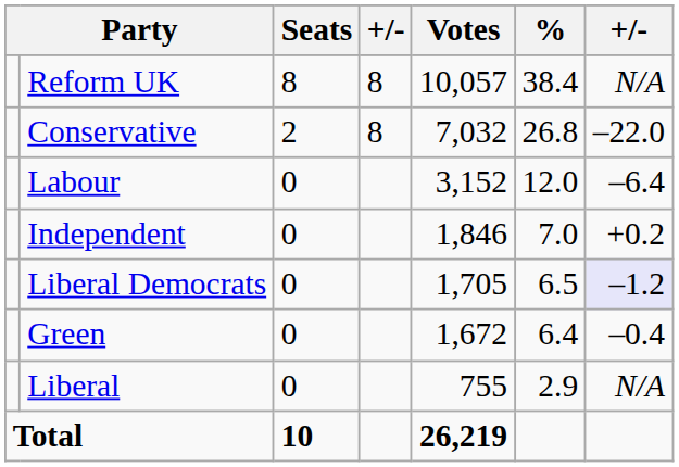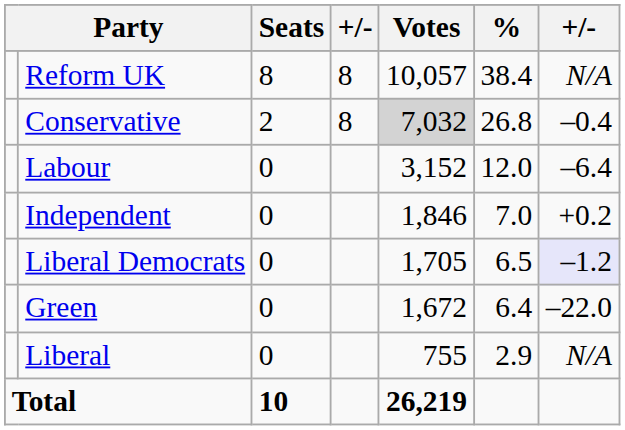Conservative | Votes: no background -> lightgrey background
Conservative | column 7: –22.0 -> –0.4
Green | column 7: –0.4 -> –22.0
